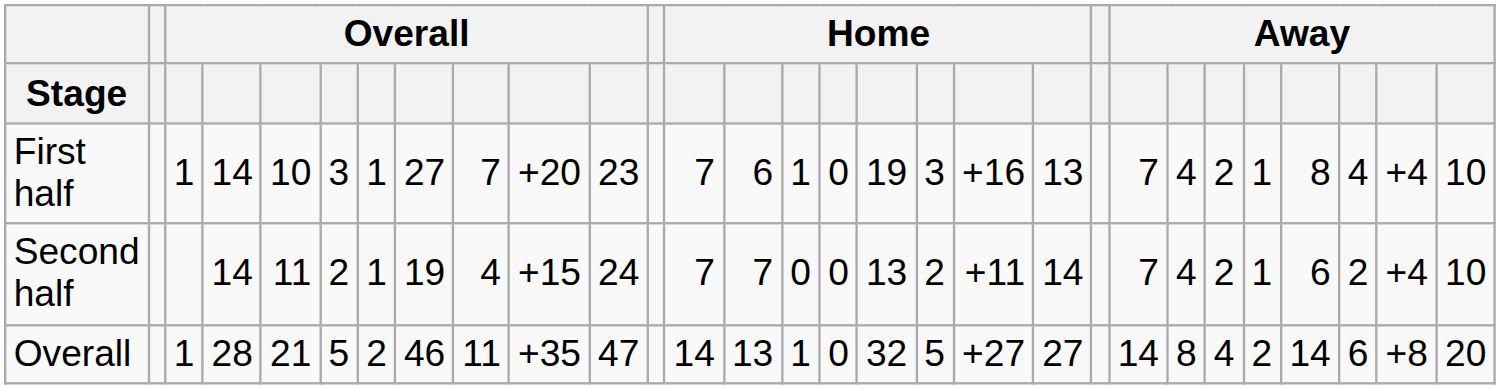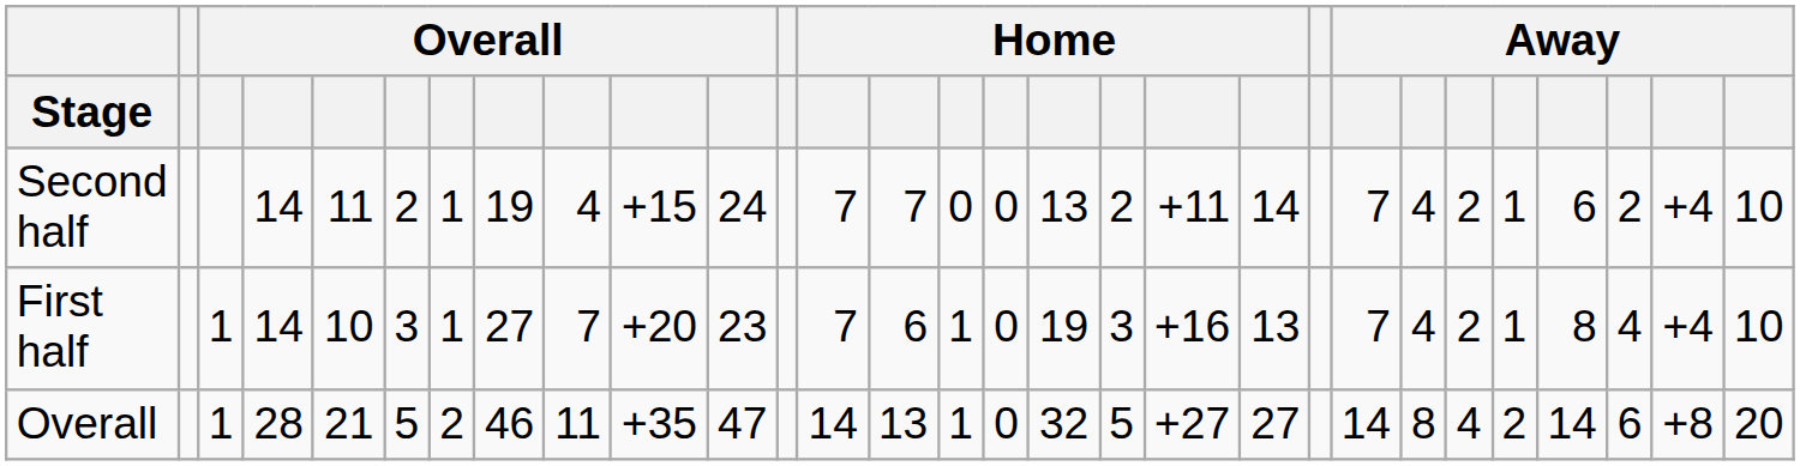rows swapped: First half <-> Second half
